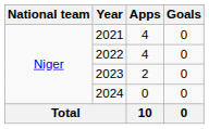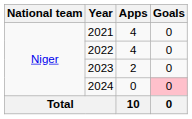2024 | Goals: no background -> pink background
